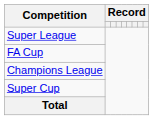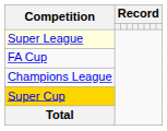Super League | Competition: no background -> lightyellow background
Super Cup | Competition: no background -> gold background
